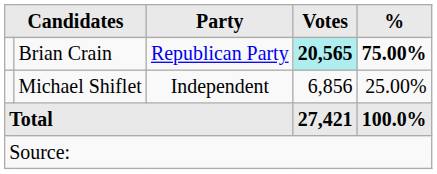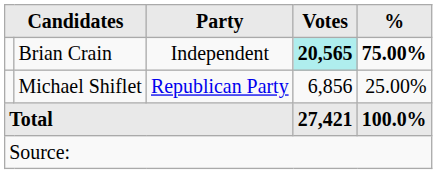Brian Crain | Party: Republican Party -> Independent
Michael Shiflet | Party: Independent -> Republican Party
